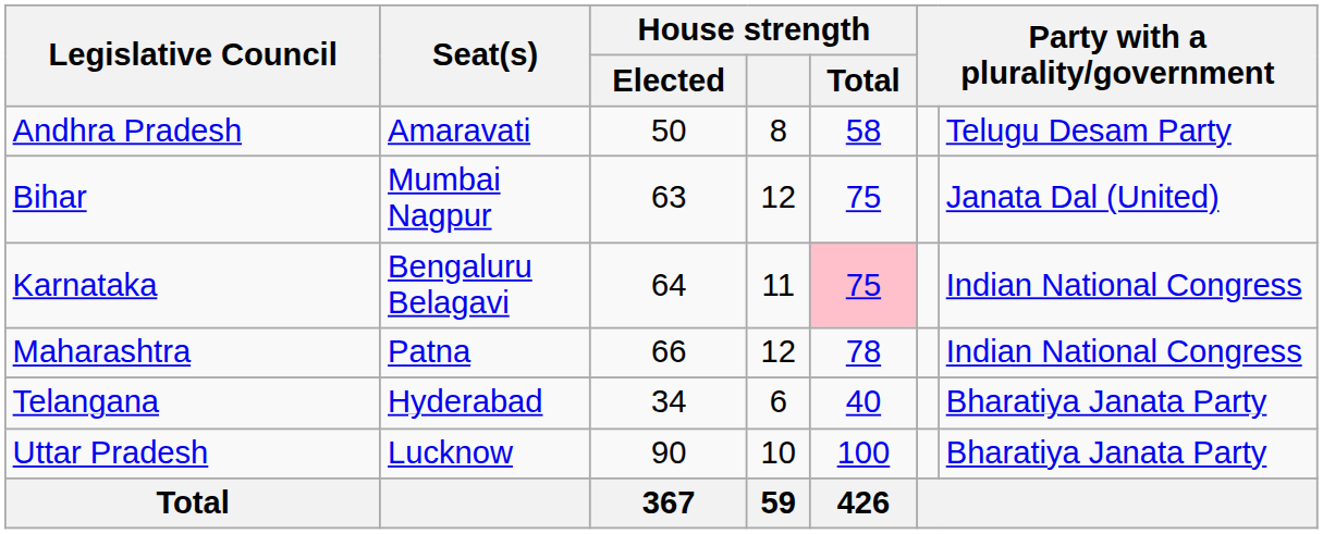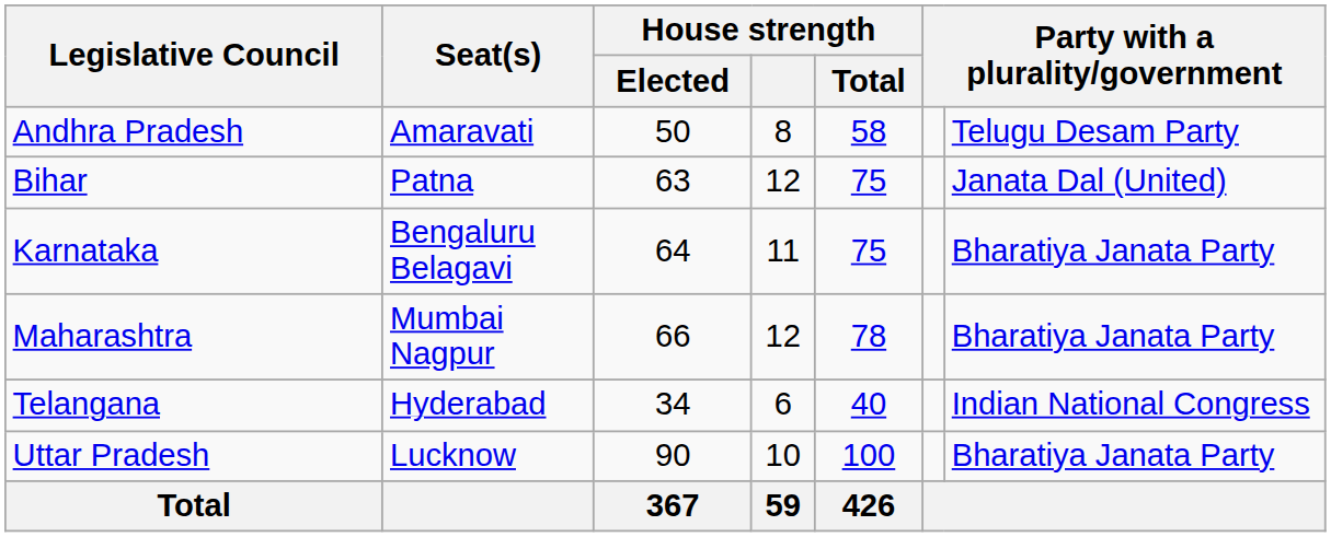Bihar | Seat(s): Mumbai Nagpur -> Patna
Karnataka | House strength / Total: pink background -> no background
Karnataka | column 7: Indian National Congress -> Bharatiya Janata Party
Maharashtra | Seat(s): Patna -> Mumbai Nagpur
Maharashtra | column 7: Indian National Congress -> Bharatiya Janata Party
Telangana | column 7: Bharatiya Janata Party -> Indian National Congress
